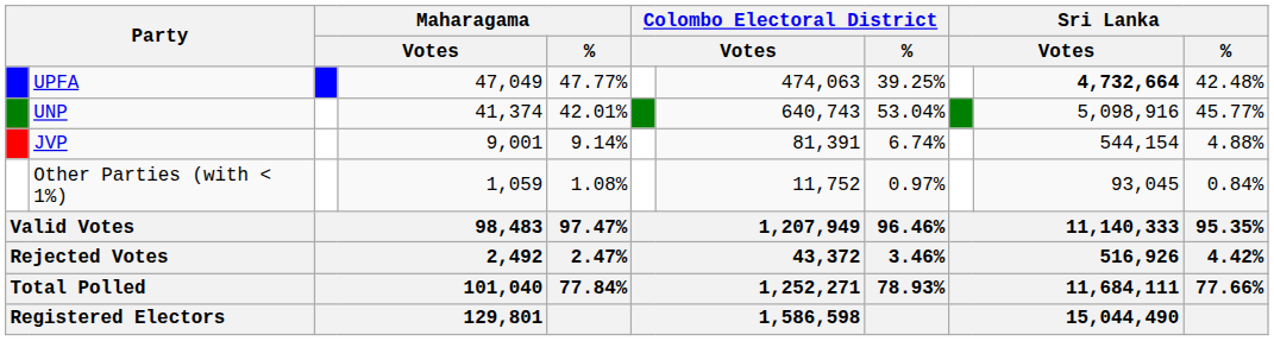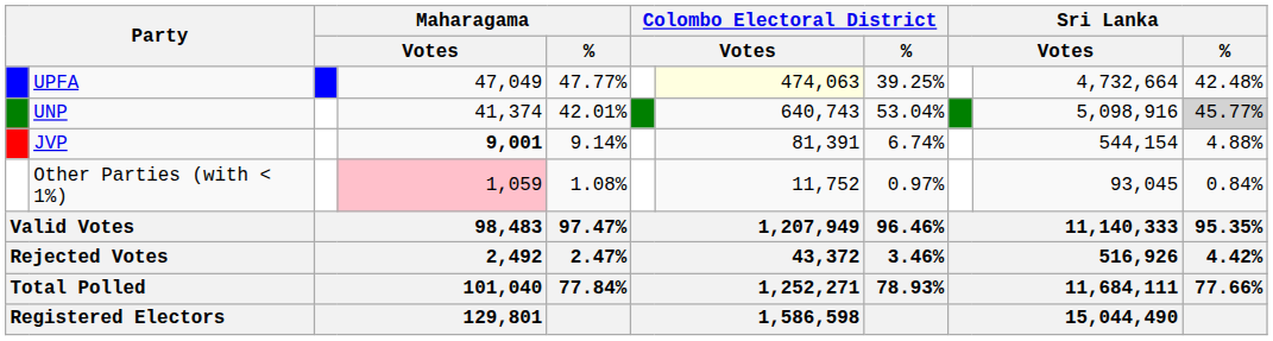UPFA | column 7: no background -> lightyellow background
UPFA | column 10: bold -> normal
UNP | Sri Lanka / %: no background -> lightgrey background
JVP | column 4: normal -> bold
Other Parties (with < 1%) | column 4: no background -> pink background
